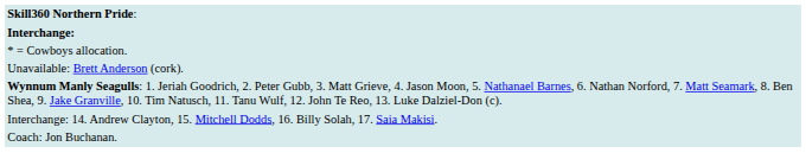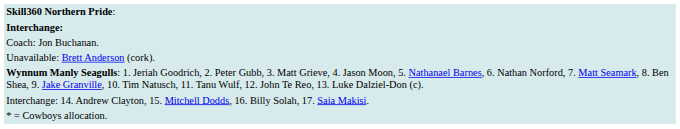row 3 | column 1: * = Cowboys allocation. -> Coach: Jon Buchanan.
row 7 | column 1: Coach: Jon Buchanan. -> * = Cowboys allocation.
